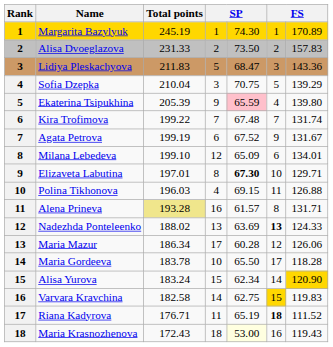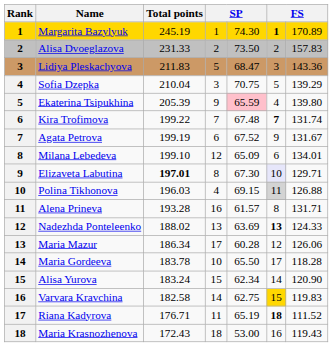Margarita Bazylyuk | column 6: normal -> bold
Kira Trofimova | column 6: normal -> bold
Elizaveta Labutina | Total points: normal -> bold
Elizaveta Labutina | column 5: bold -> normal
Elizaveta Labutina | column 6: no background -> lavender background
Polina Tikhonova | column 6: no background -> lightgrey background
Alena Prineva | Total points: khaki background -> no background
Alisa Yurova | column 7: gold background -> no background
Maria Krasnozhenova | column 5: lightyellow background -> no background
